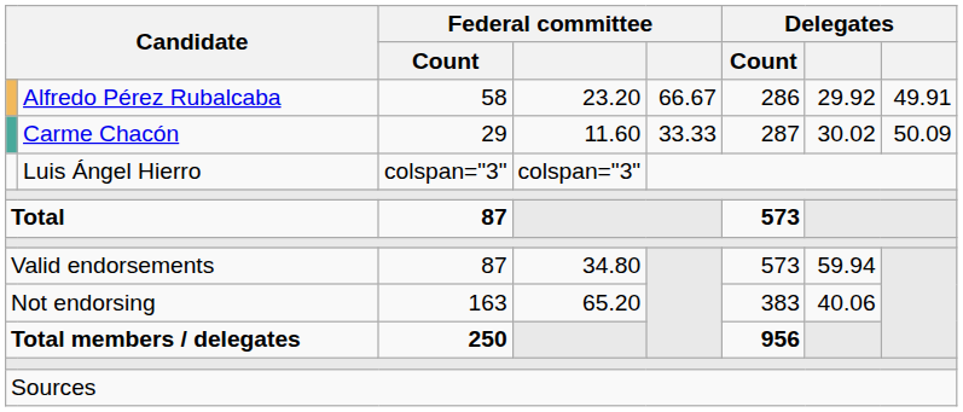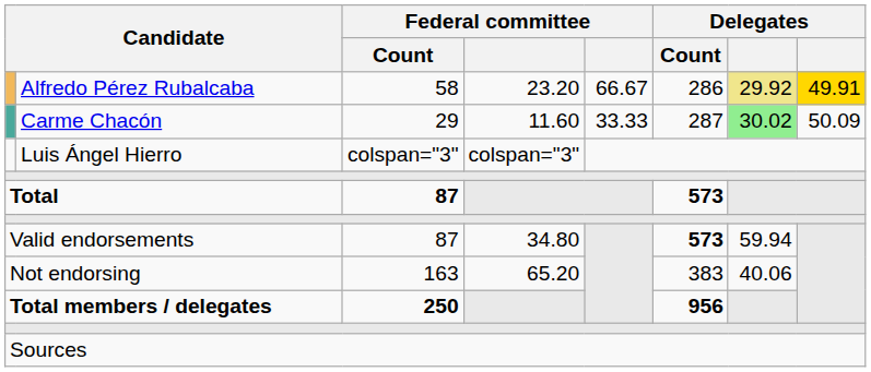Alfredo Pérez Rubalcaba | column 7: no background -> khaki background
Alfredo Pérez Rubalcaba | column 8: no background -> gold background
Carme Chacón | column 7: no background -> lightgreen background
Valid endorsements | Delegates / Count: normal -> bold
